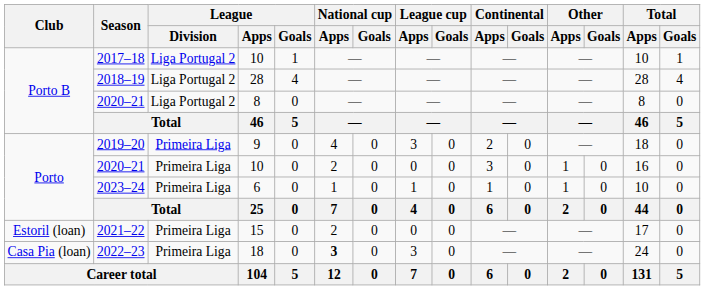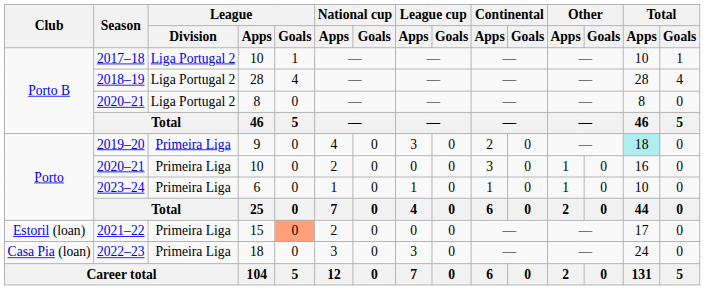2019–20 | Total / Apps: no background -> paleturquoise background
2021–22 | League / Goals: no background -> lightsalmon background
2022–23 | National cup / Apps: bold -> normal
